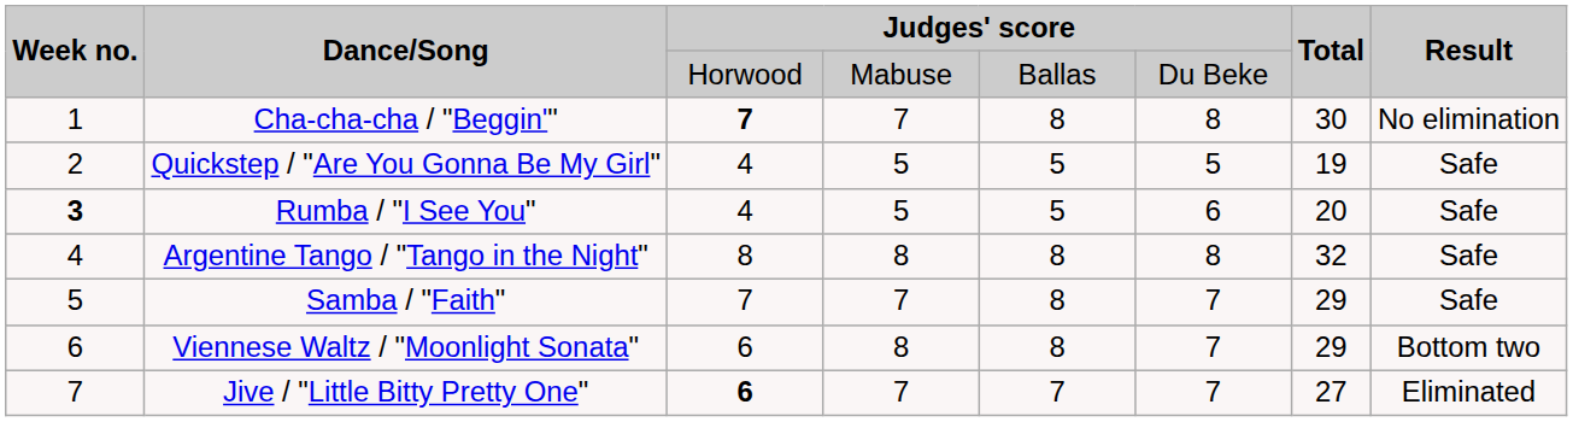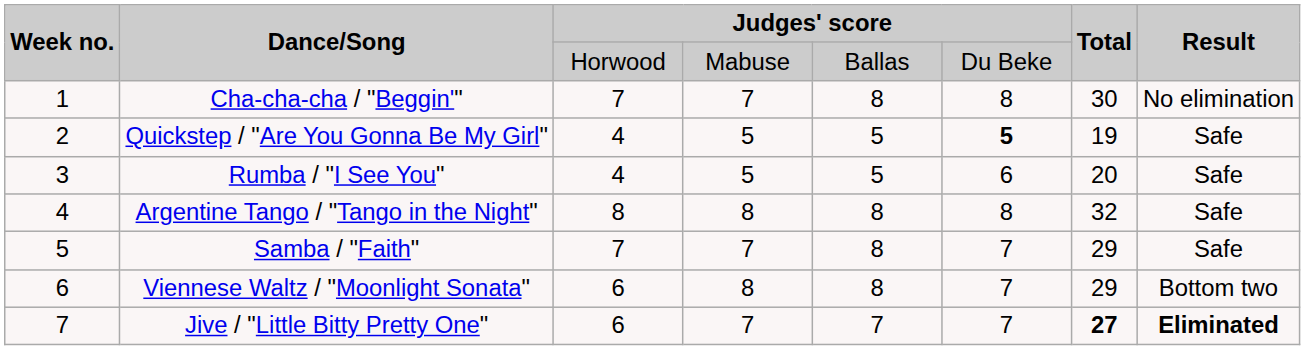Cha-cha-cha / "Beggin'" | column 3: bold -> normal
Quickstep / "Are You Gonna Be My Girl" | column 6: normal -> bold
Rumba / "I See You" | Week no.: bold -> normal
Jive / "Little Bitty Pretty One" | column 3: bold -> normal
Jive / "Little Bitty Pretty One" | Total: normal -> bold
Jive / "Little Bitty Pretty One" | Result: normal -> bold
